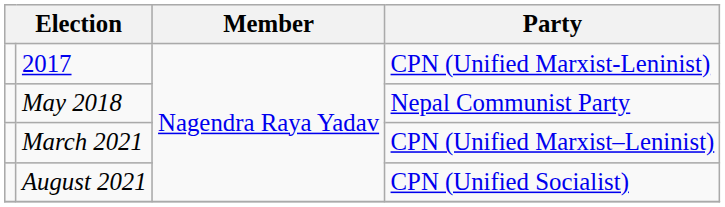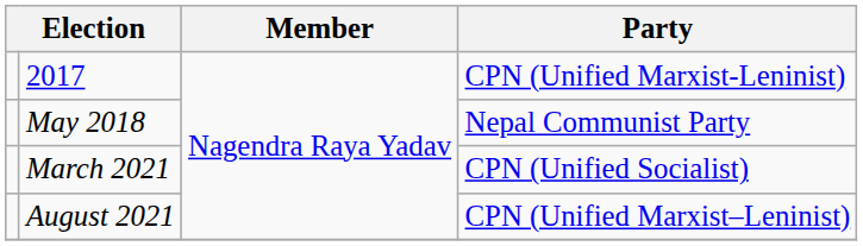March 2021 | Party: CPN (Unified Marxist–Leninist) -> CPN (Unified Socialist)
August 2021 | Party: CPN (Unified Socialist) -> CPN (Unified Marxist–Leninist)
